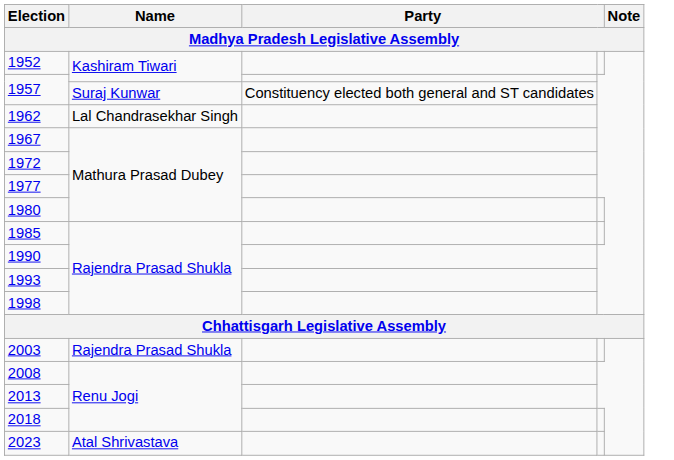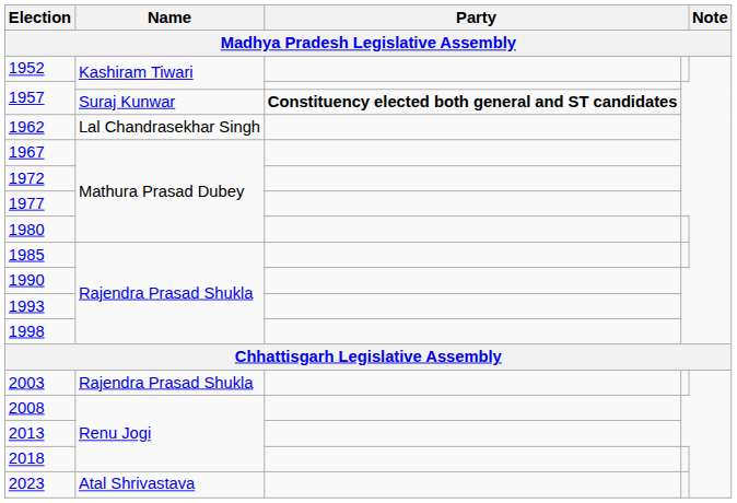1957 / Suraj Kunwar | column 3: normal -> bold
